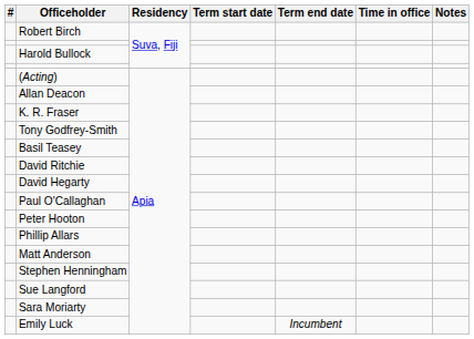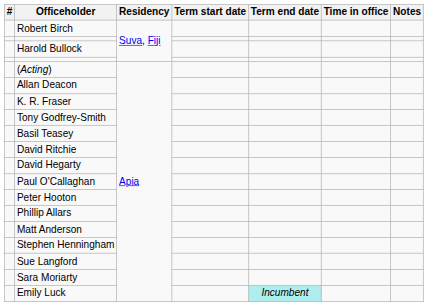Emily Luck | Term end date: no background -> paleturquoise background
